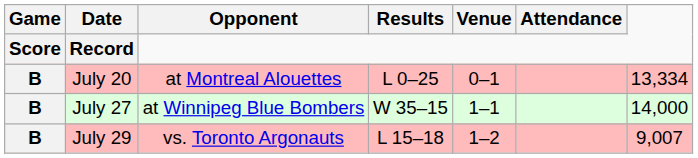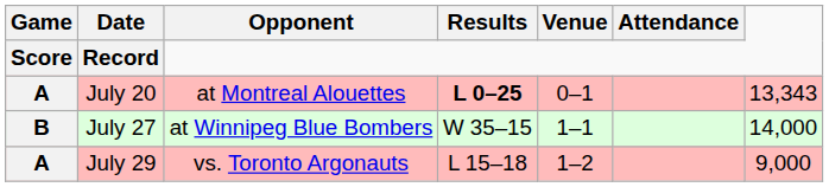July 20 | Game / Score: B -> A
July 20 | Results: normal -> bold
July 20 | column 7: 13,334 -> 13,343
July 29 | Game / Score: B -> A
July 29 | column 7: 9,007 -> 9,000
